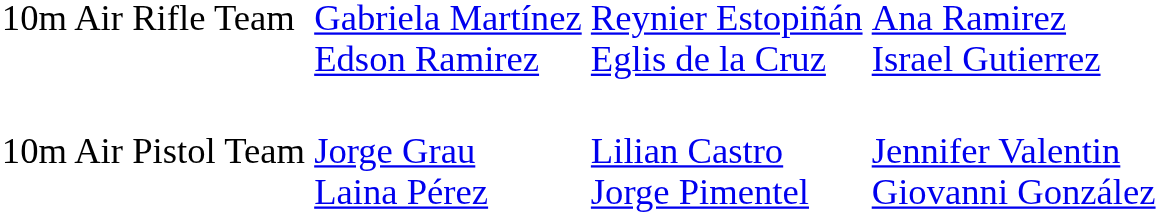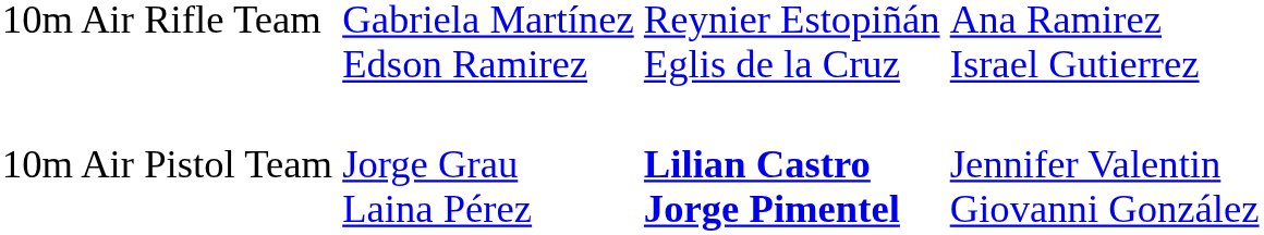10m Air Pistol Team | column 3: normal -> bold
